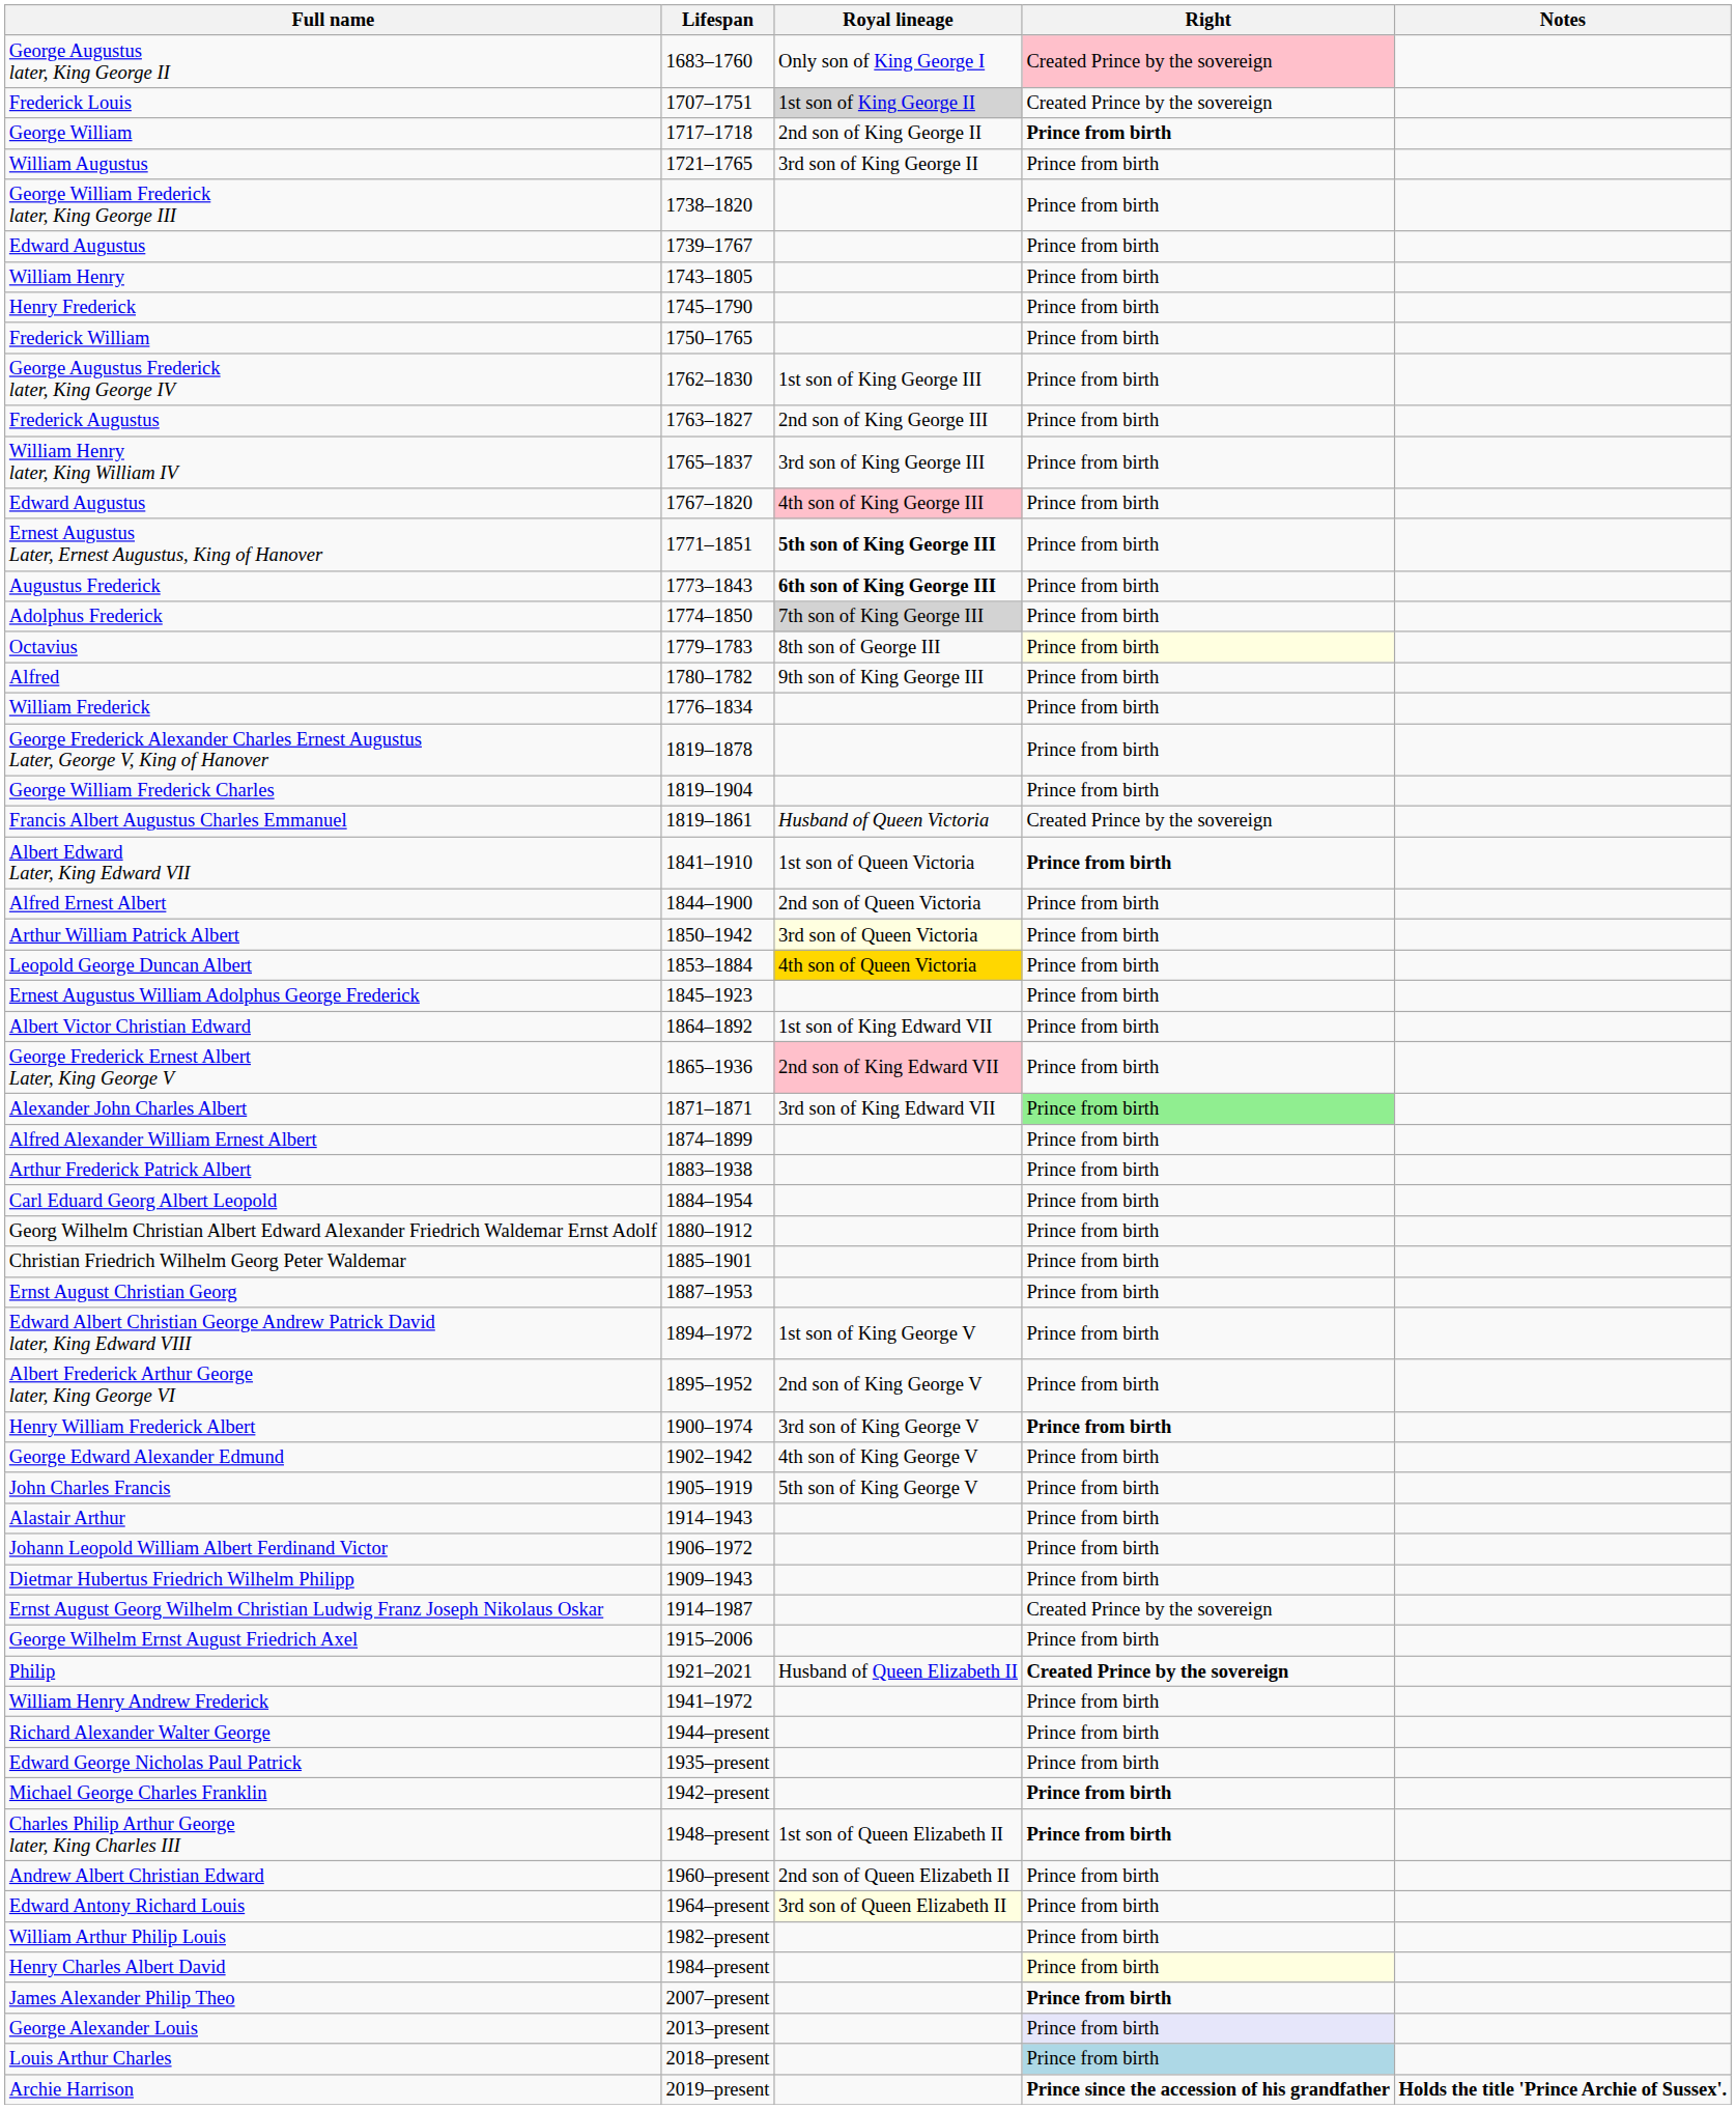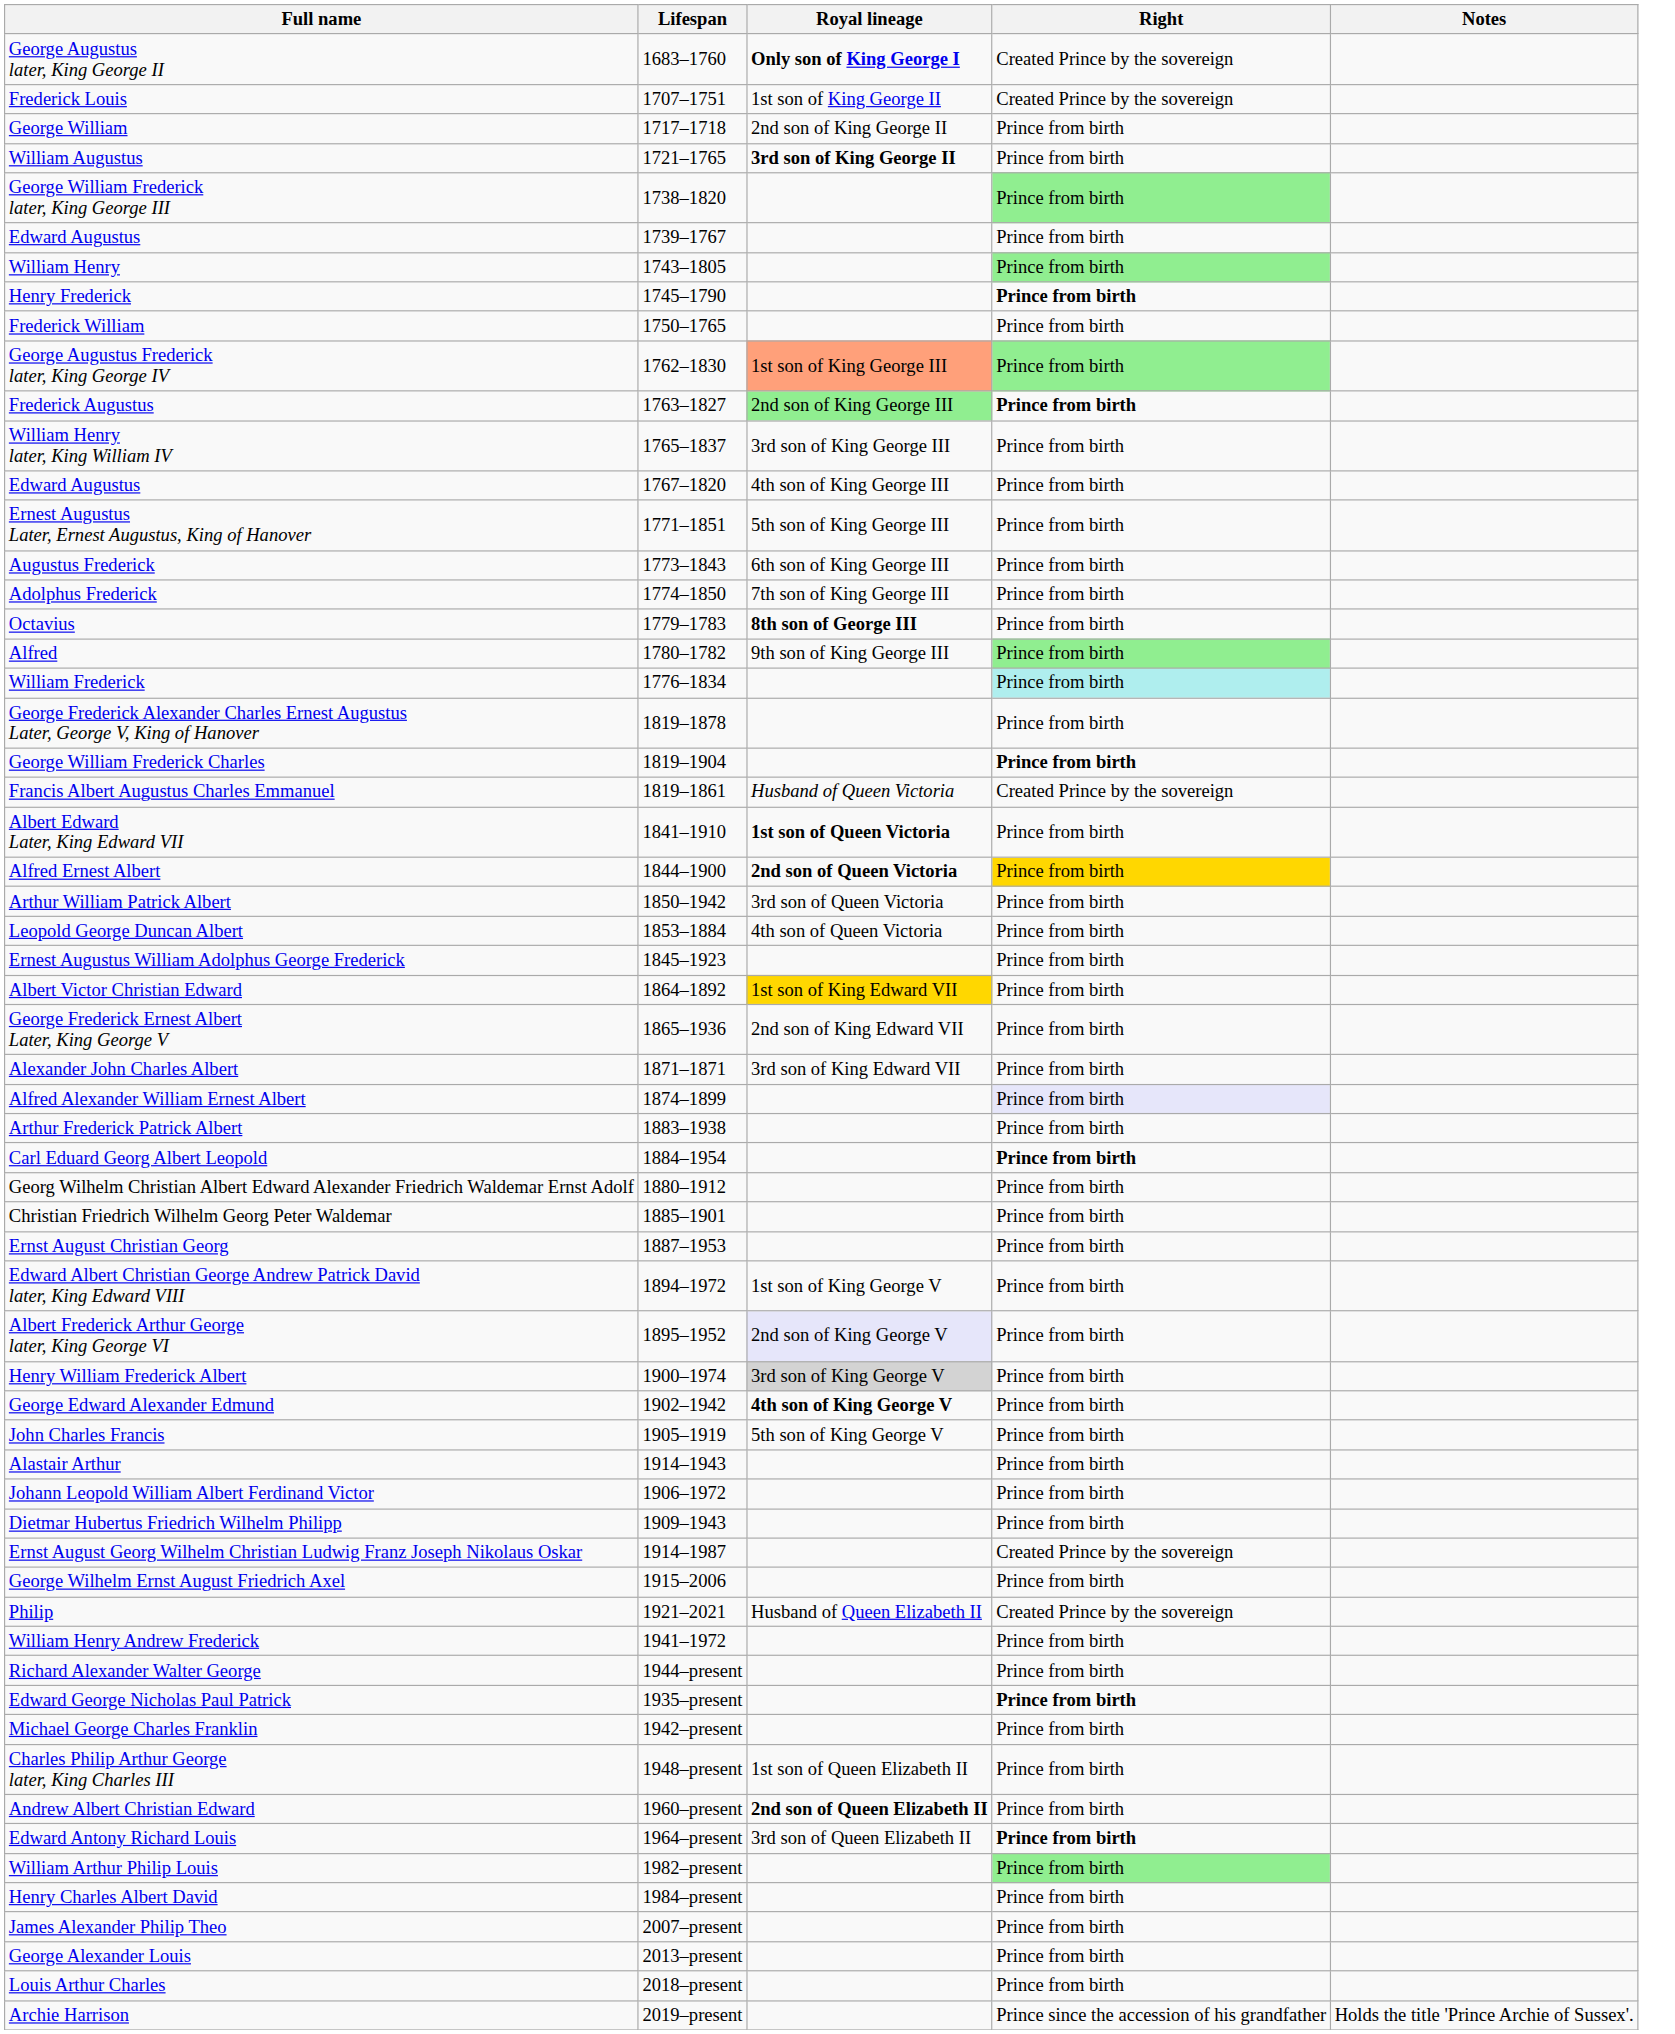George Augustus later, King George II | Royal lineage: normal -> bold
George Augustus later, King George II | Right: pink background -> no background
Frederick Louis | Royal lineage: lightgrey background -> no background
George William | Right: bold -> normal
William Augustus | Royal lineage: normal -> bold
George William Frederick later, King George III | Right: no background -> lightgreen background
William Henry | Right: no background -> lightgreen background
Henry Frederick | Right: normal -> bold
George Augustus Frederick later, King George IV | Royal lineage: no background -> lightsalmon background
George Augustus Frederick later, King George IV | Right: no background -> lightgreen background
Frederick Augustus | Royal lineage: no background -> lightgreen background
Frederick Augustus | Right: normal -> bold
Edward Augustus / 1767–1820 | Royal lineage: pink background -> no background
Ernest Augustus Later, Ernest Augustus, King of Hanover | Royal lineage: bold -> normal
Augustus Frederick | Royal lineage: bold -> normal
Adolphus Frederick | Royal lineage: lightgrey background -> no background
Octavius | Royal lineage: normal -> bold
Octavius | Right: lightyellow background -> no background
Alfred | Right: no background -> lightgreen background
William Frederick | Right: no background -> paleturquoise background
George William Frederick Charles | Right: normal -> bold
Albert Edward Later, King Edward VII | Royal lineage: normal -> bold
Albert Edward Later, King Edward VII | Right: bold -> normal
Alfred Ernest Albert | Royal lineage: normal -> bold
Alfred Ernest Albert | Right: no background -> gold background
Arthur William Patrick Albert | Royal lineage: lightyellow background -> no background
Leopold George Duncan Albert | Royal lineage: gold background -> no background
Albert Victor Christian Edward | Royal lineage: no background -> gold background
George Frederick Ernest Albert Later, King George V | Royal lineage: pink background -> no background
Alexander John Charles Albert | Right: lightgreen background -> no background
Alfred Alexander William Ernest Albert | Right: no background -> lavender background
Carl Eduard Georg Albert Leopold | Right: normal -> bold
Albert Frederick Arthur George later, King George VI | Royal lineage: no background -> lavender background
Henry William Frederick Albert | Royal lineage: no background -> lightgrey background
Henry William Frederick Albert | Right: bold -> normal
George Edward Alexander Edmund | Royal lineage: normal -> bold
Philip | Right: bold -> normal
Edward George Nicholas Paul Patrick | Right: normal -> bold
Michael George Charles Franklin | Right: bold -> normal
Charles Philip Arthur George later, King Charles III | Right: bold -> normal
Andrew Albert Christian Edward | Royal lineage: normal -> bold
Edward Antony Richard Louis | Royal lineage: lightyellow background -> no background
Edward Antony Richard Louis | Right: normal -> bold
William Arthur Philip Louis | Right: no background -> lightgreen background
Henry Charles Albert David | Right: lightyellow background -> no background
James Alexander Philip Theo | Right: bold -> normal
George Alexander Louis | Right: lavender background -> no background
Louis Arthur Charles | Right: lightblue background -> no background
Archie Harrison | Right: bold -> normal
Archie Harrison | Notes: bold -> normal
